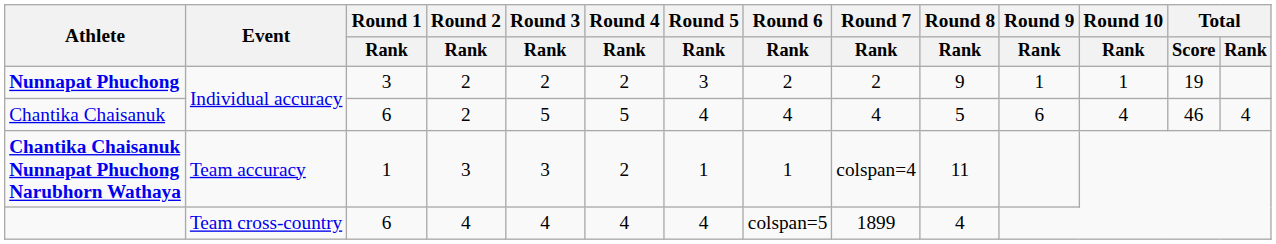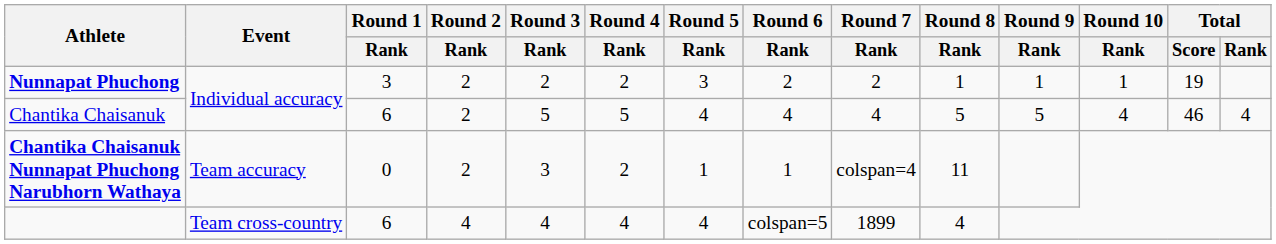Nunnapat Phuchong | Round 8 / Rank: 9 -> 1
Chantika Chaisanuk | Round 9 / Rank: 6 -> 5
Chantika Chaisanuk Nunnapat Phuchong Narubhorn Wathaya | Round 1 / Rank: 1 -> 0
Chantika Chaisanuk Nunnapat Phuchong Narubhorn Wathaya | Round 2 / Rank: 3 -> 2
